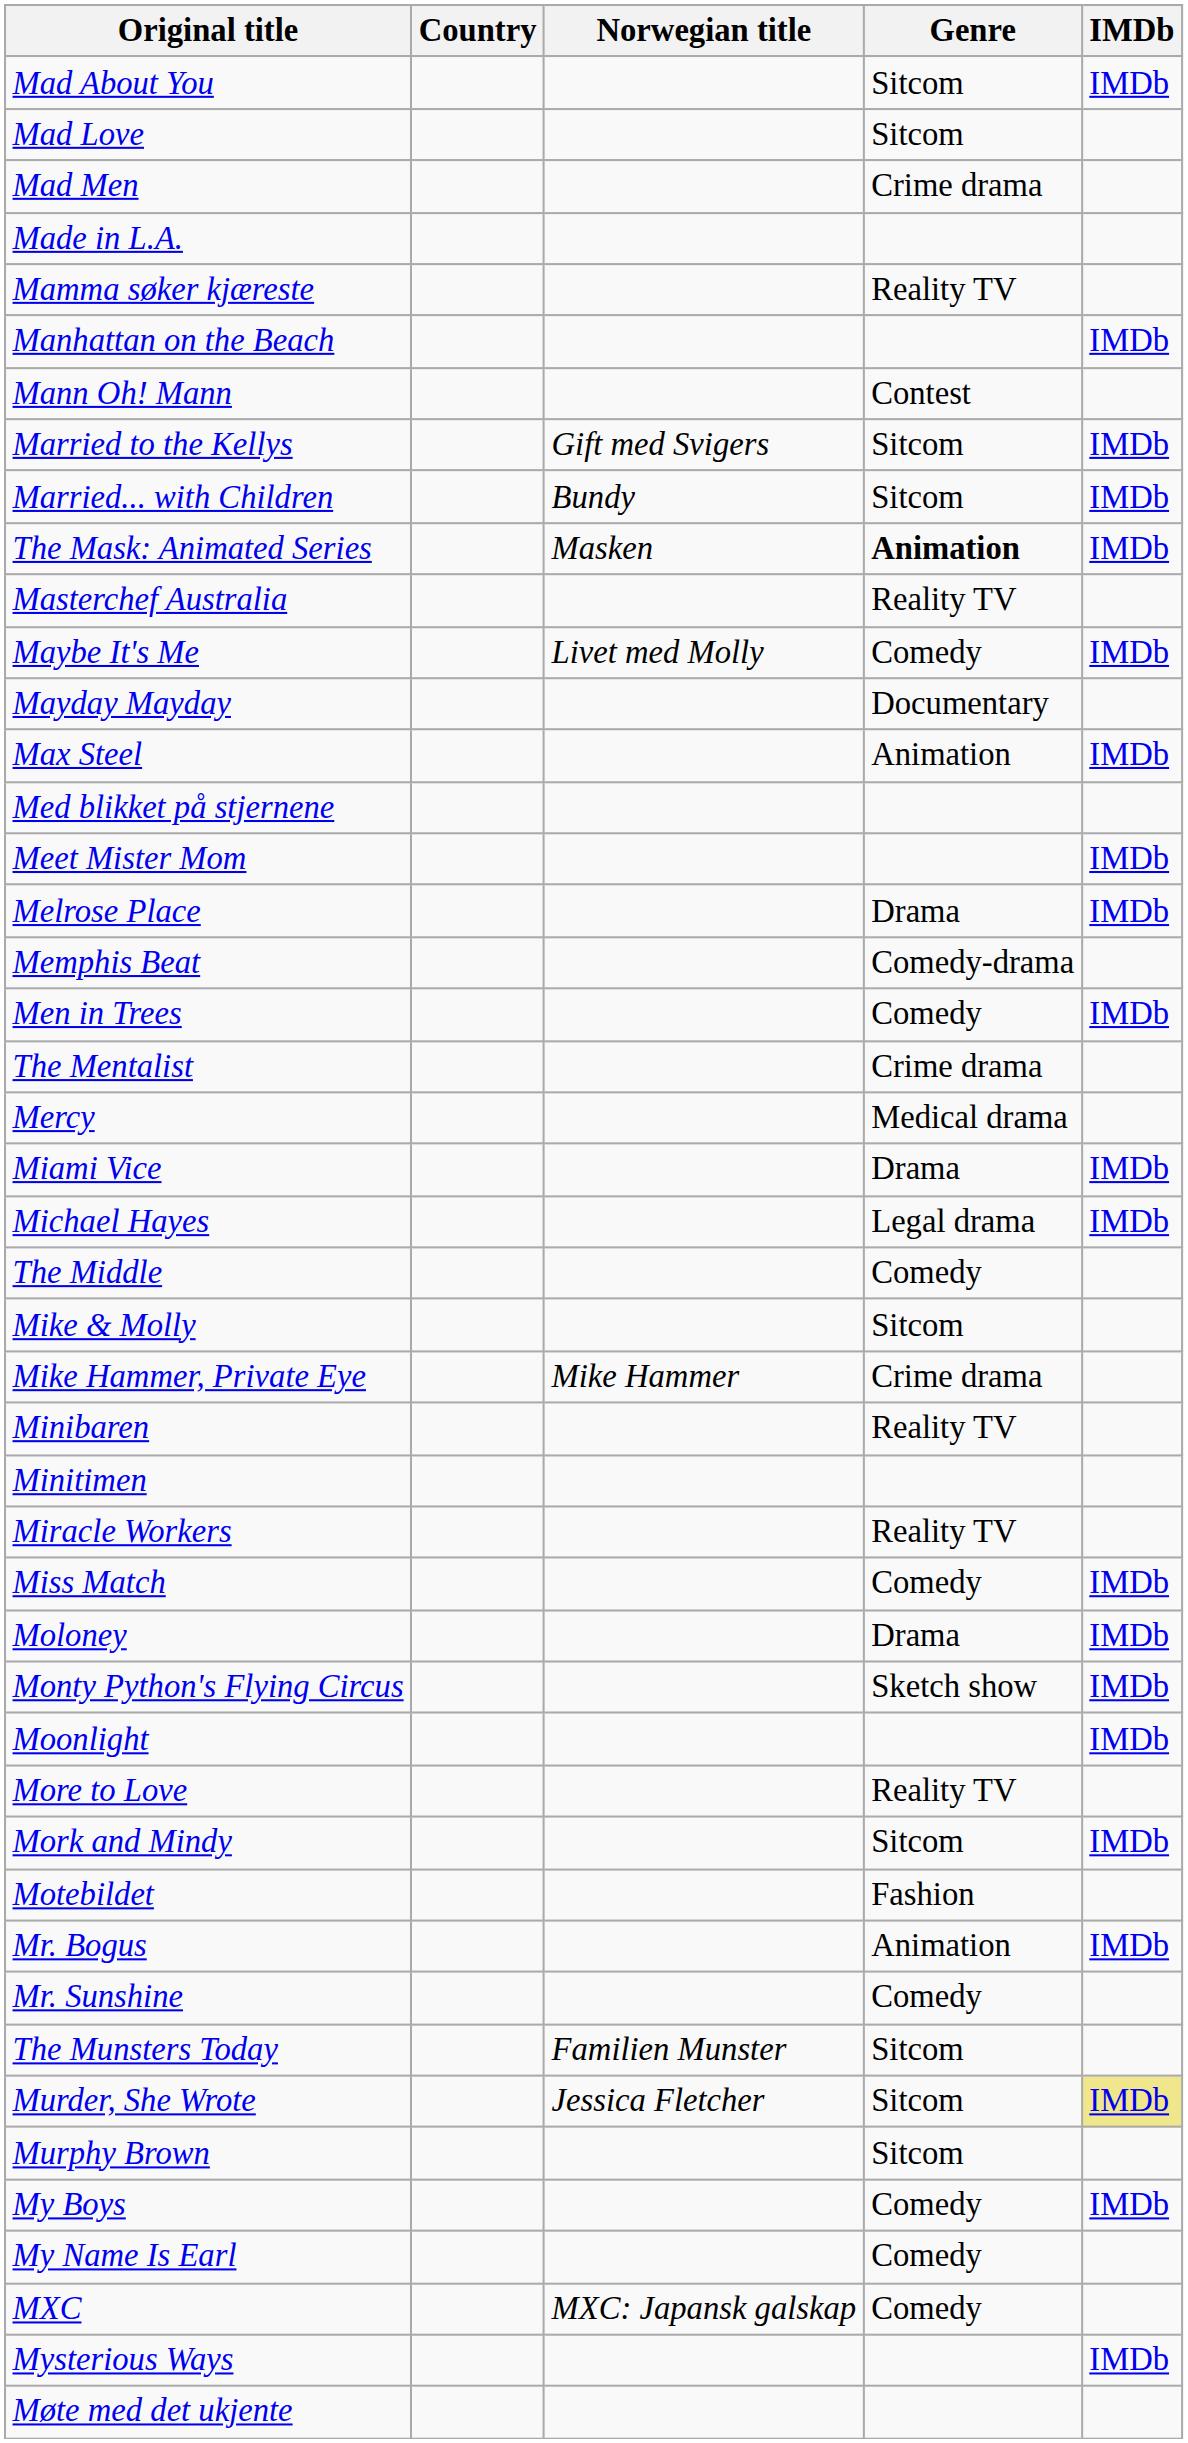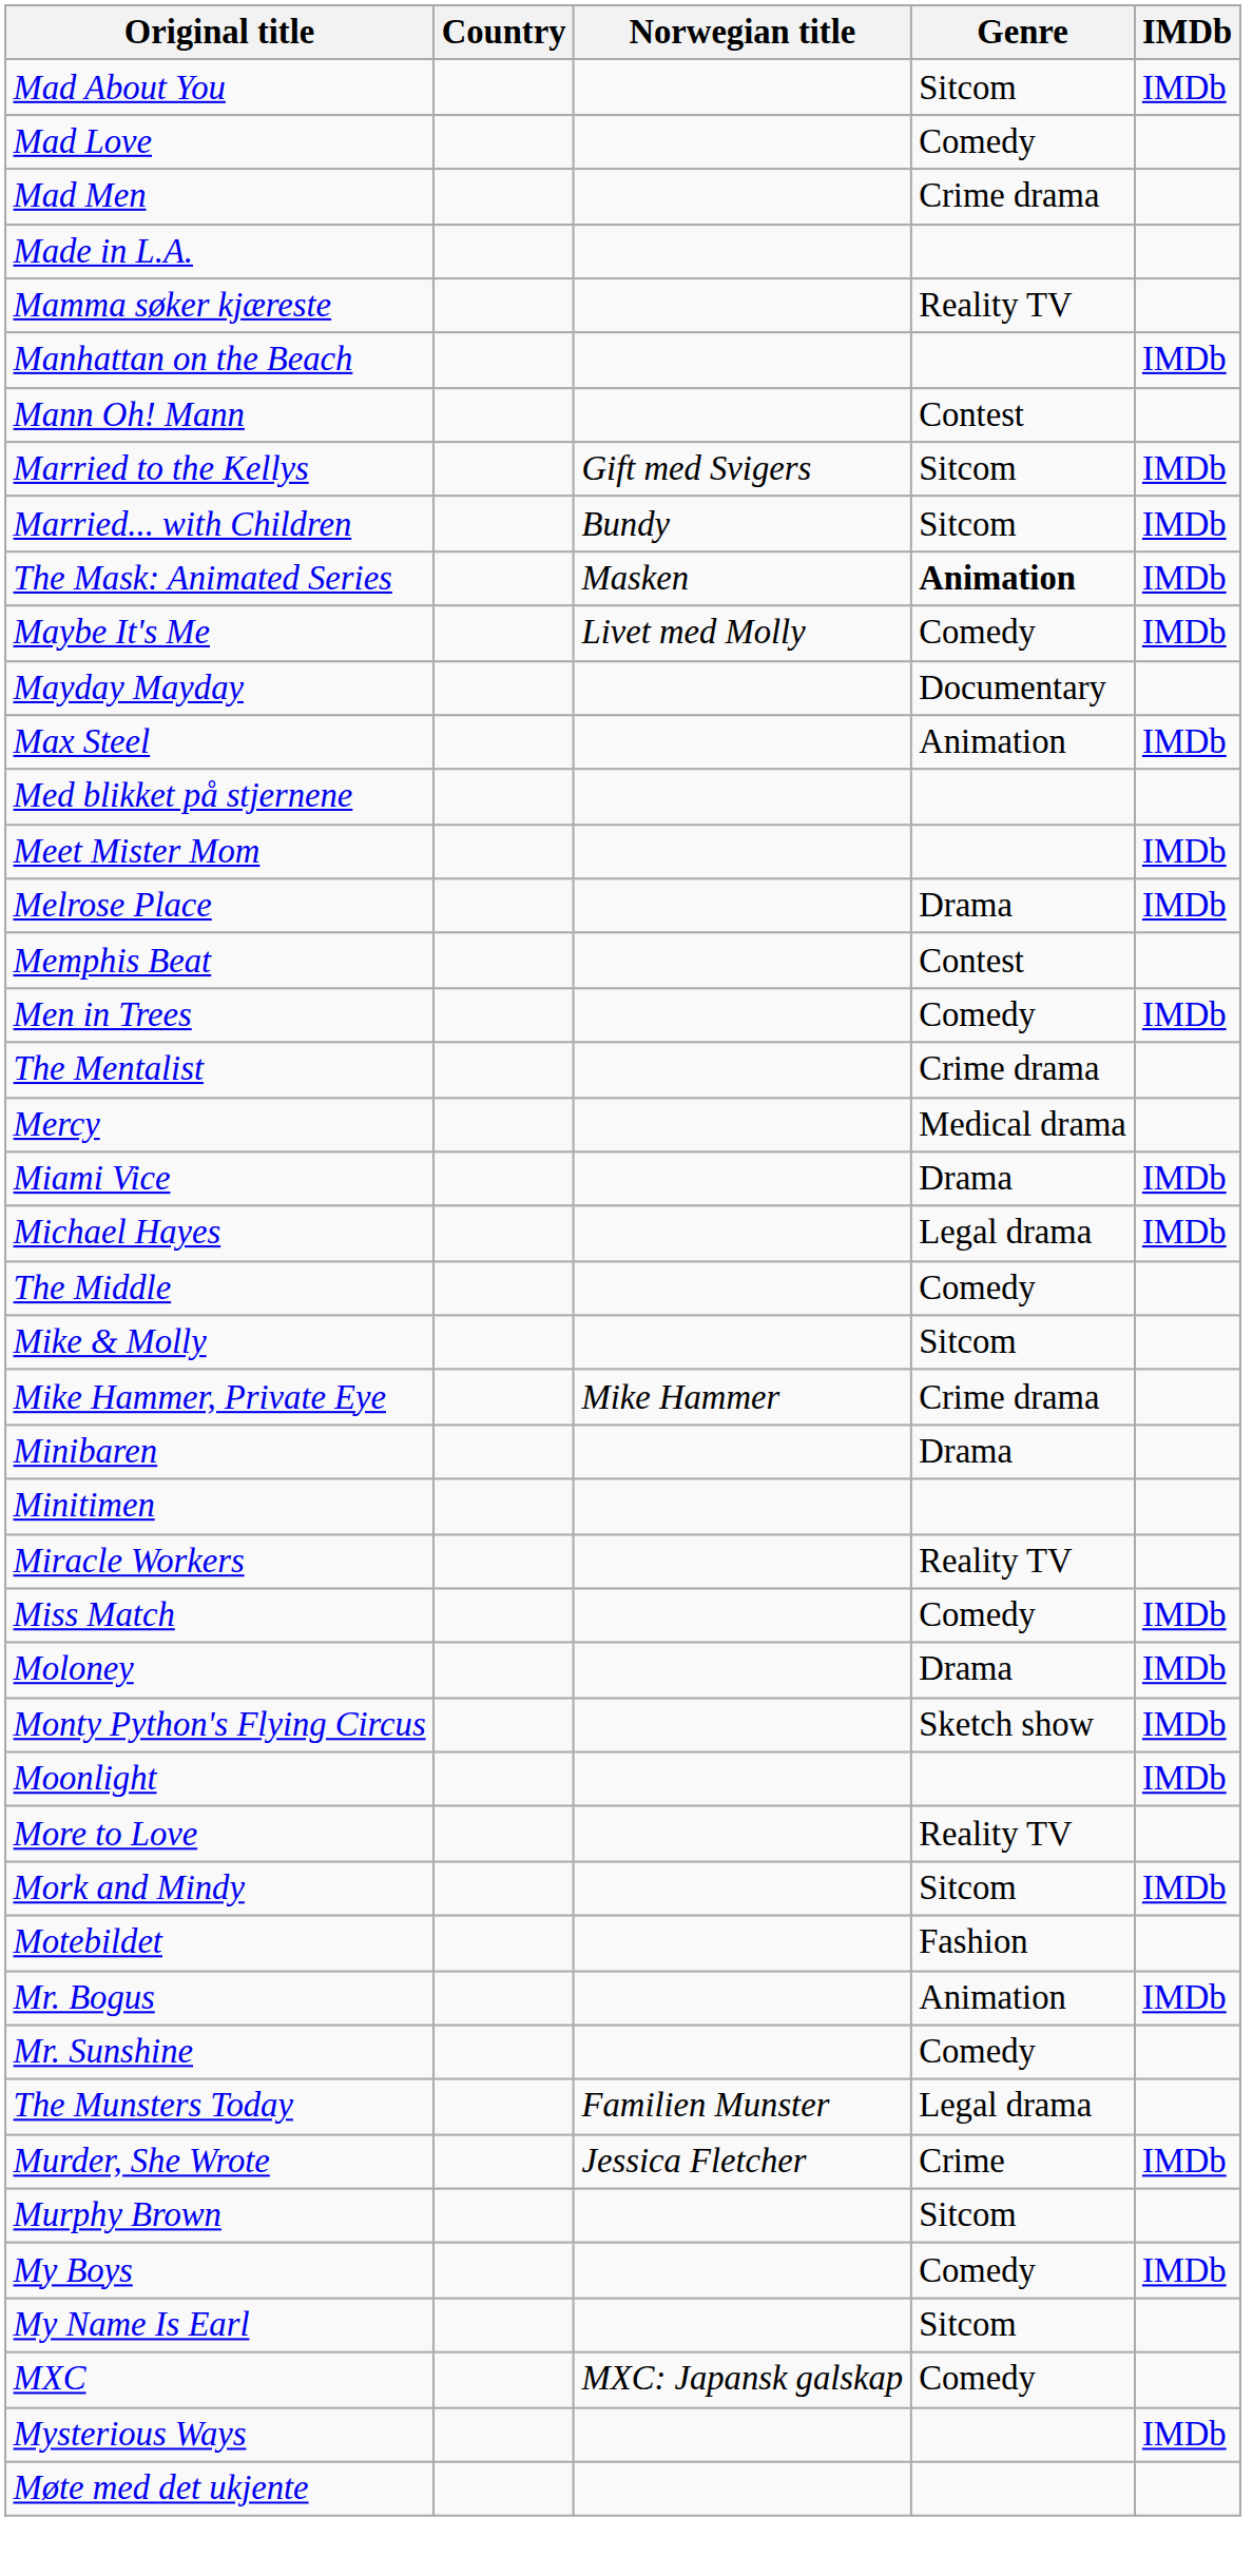Mad Love | Genre: Sitcom -> Comedy
- row: Masterchef Australia | Reality TV
Memphis Beat | Genre: Comedy-drama -> Contest
Minibaren | Genre: Reality TV -> Drama
The Munsters Today | Genre: Sitcom -> Legal drama
Murder, She Wrote | Genre: Sitcom -> Crime
Murder, She Wrote | IMDb: khaki background -> no background
My Name Is Earl | Genre: Comedy -> Sitcom
